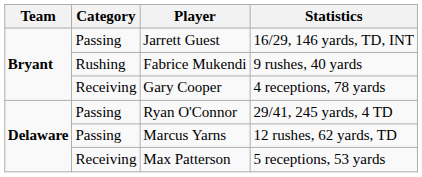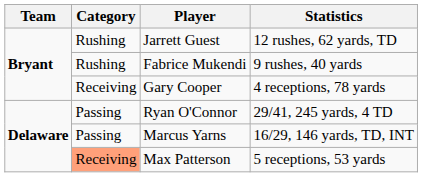Jarrett Guest | Category: Passing -> Rushing
Jarrett Guest | Statistics: 16/29, 146 yards, TD, INT -> 12 rushes, 62 yards, TD
Marcus Yarns | Statistics: 12 rushes, 62 yards, TD -> 16/29, 146 yards, TD, INT
Max Patterson | Category: no background -> lightsalmon background
